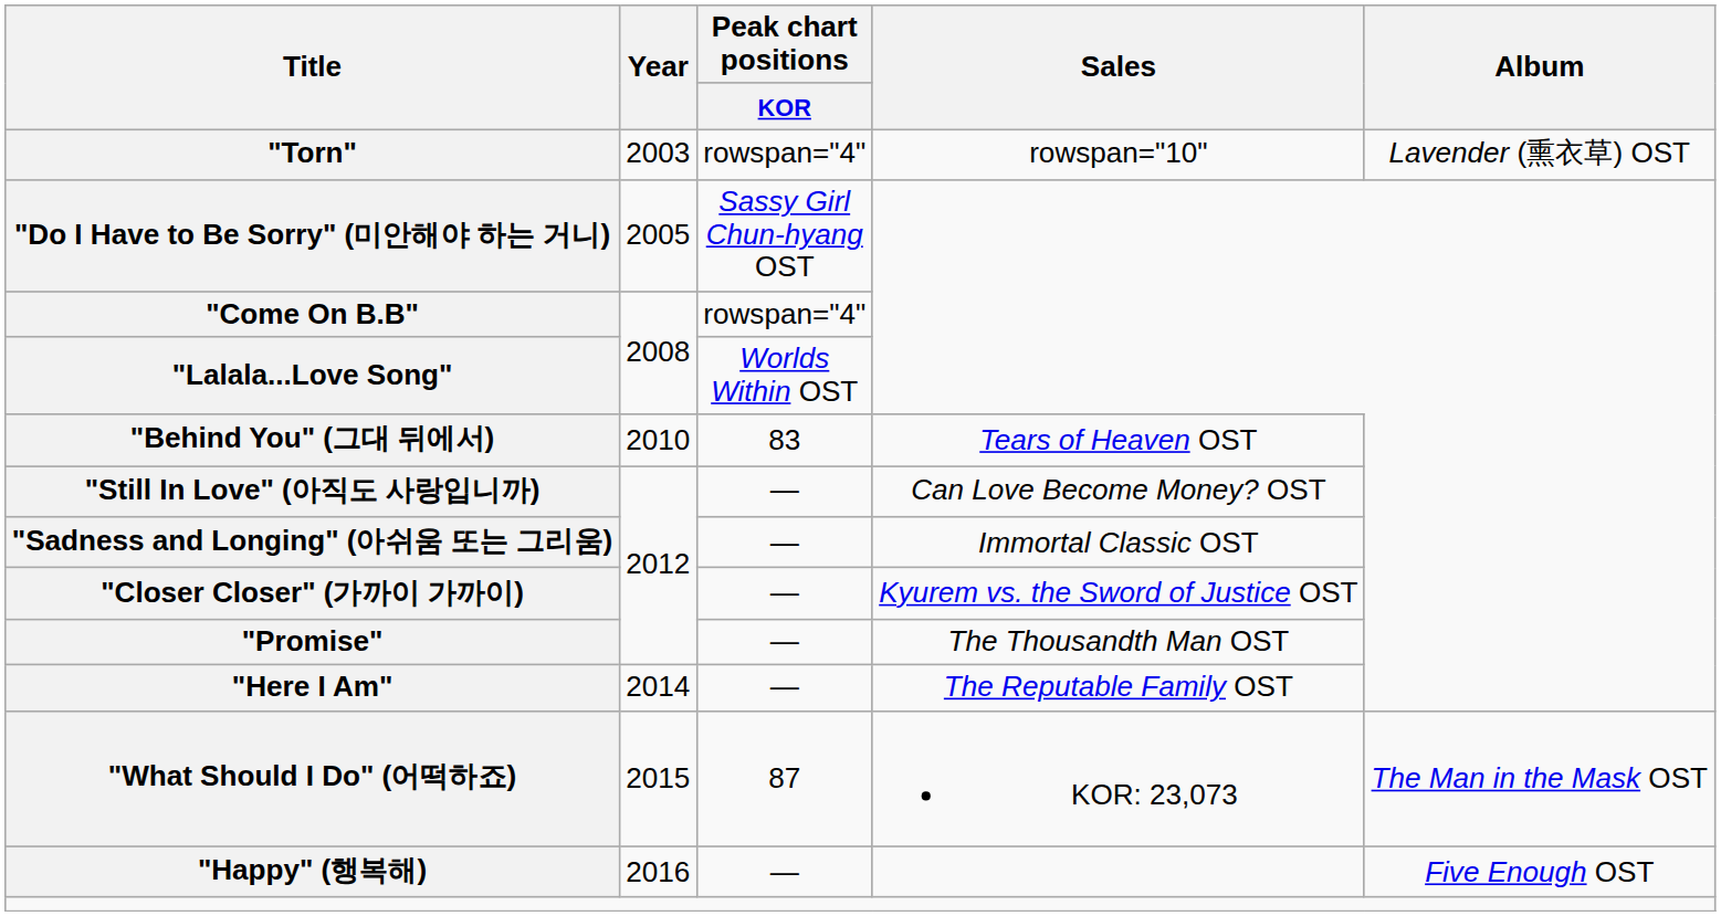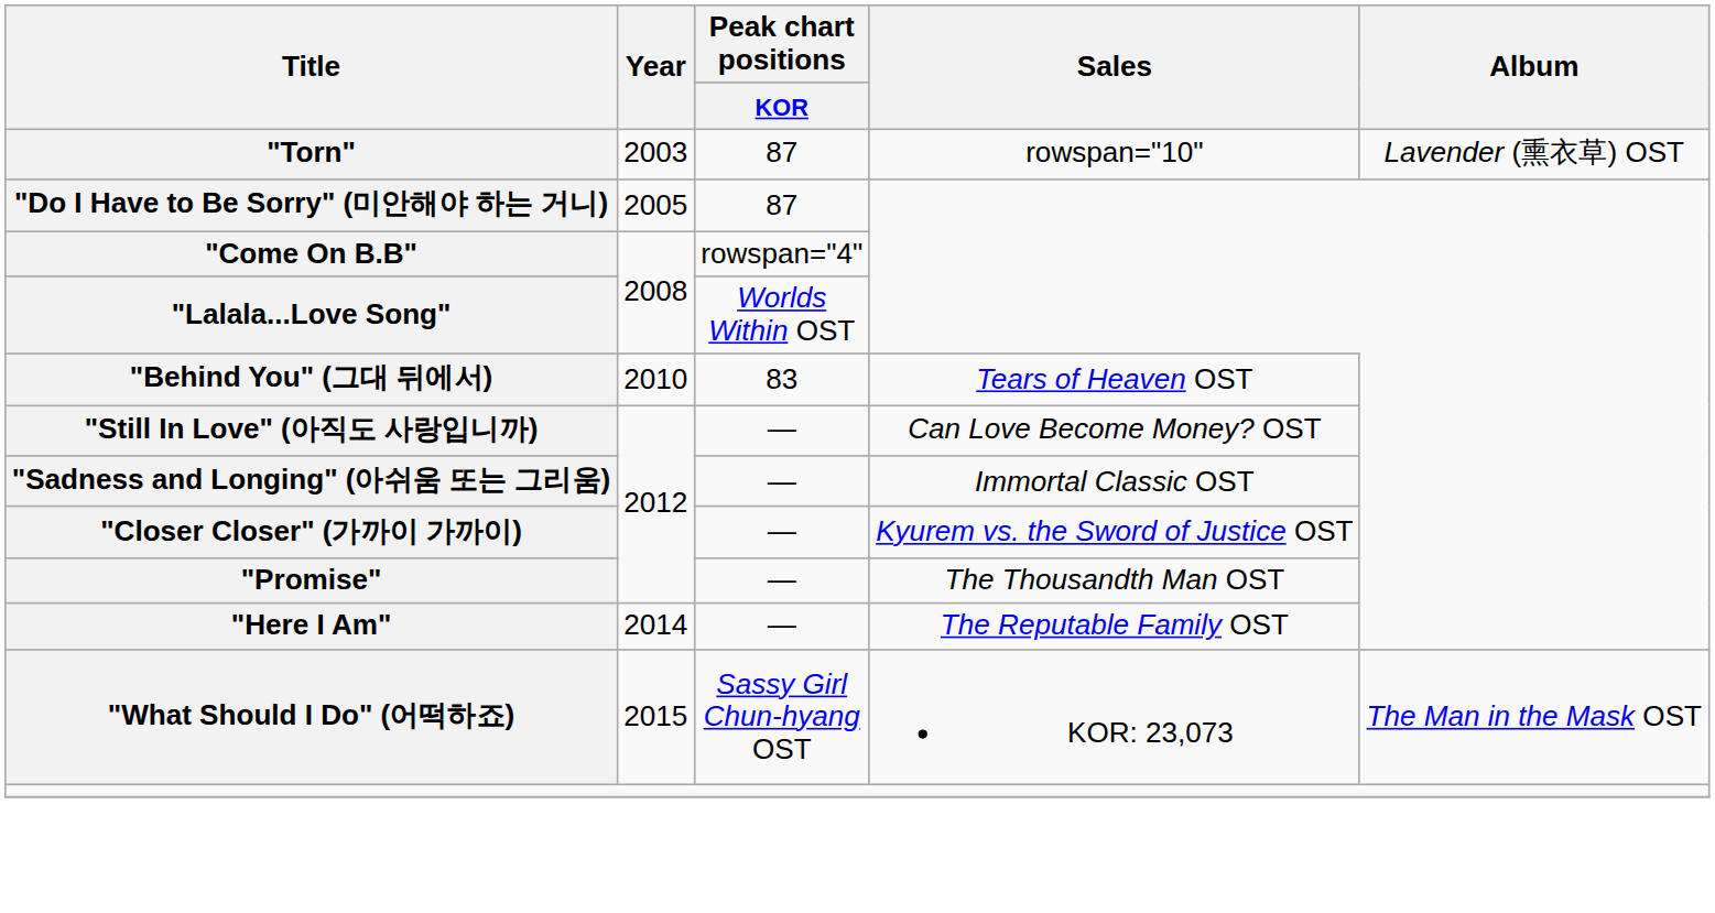"Torn" | Peak chart positions / KOR: rowspan="4" -> 87
"Do I Have to Be Sorry" (미안해야 하는 거니) | Peak chart positions / KOR: Sassy Girl Chun-hyang OST -> 87
"What Should I Do" (어떡하죠) | Peak chart positions / KOR: 87 -> Sassy Girl Chun-hyang OST
- row: "Happy" (행복해) | 2016 | — | Five Enough OST
